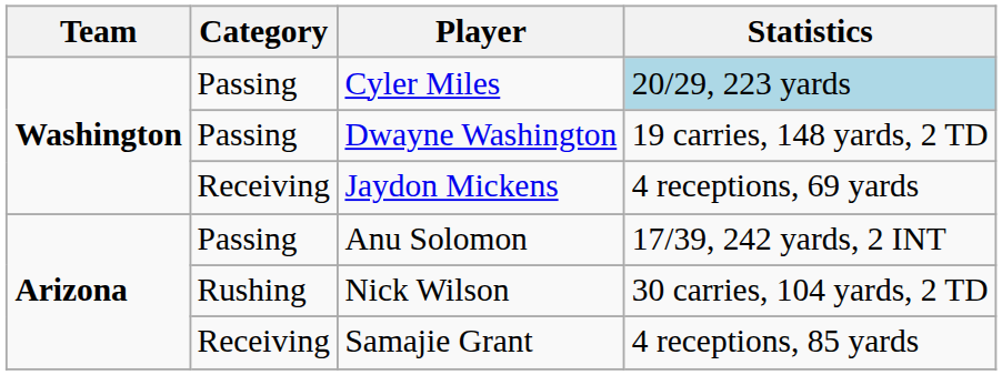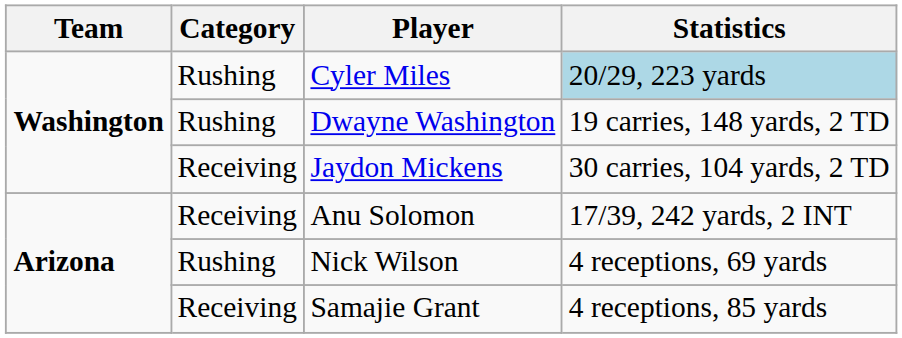Cyler Miles | Category: Passing -> Rushing
Dwayne Washington | Category: Passing -> Rushing
Jaydon Mickens | Statistics: 4 receptions, 69 yards -> 30 carries, 104 yards, 2 TD
Anu Solomon | Category: Passing -> Receiving
Nick Wilson | Statistics: 30 carries, 104 yards, 2 TD -> 4 receptions, 69 yards
